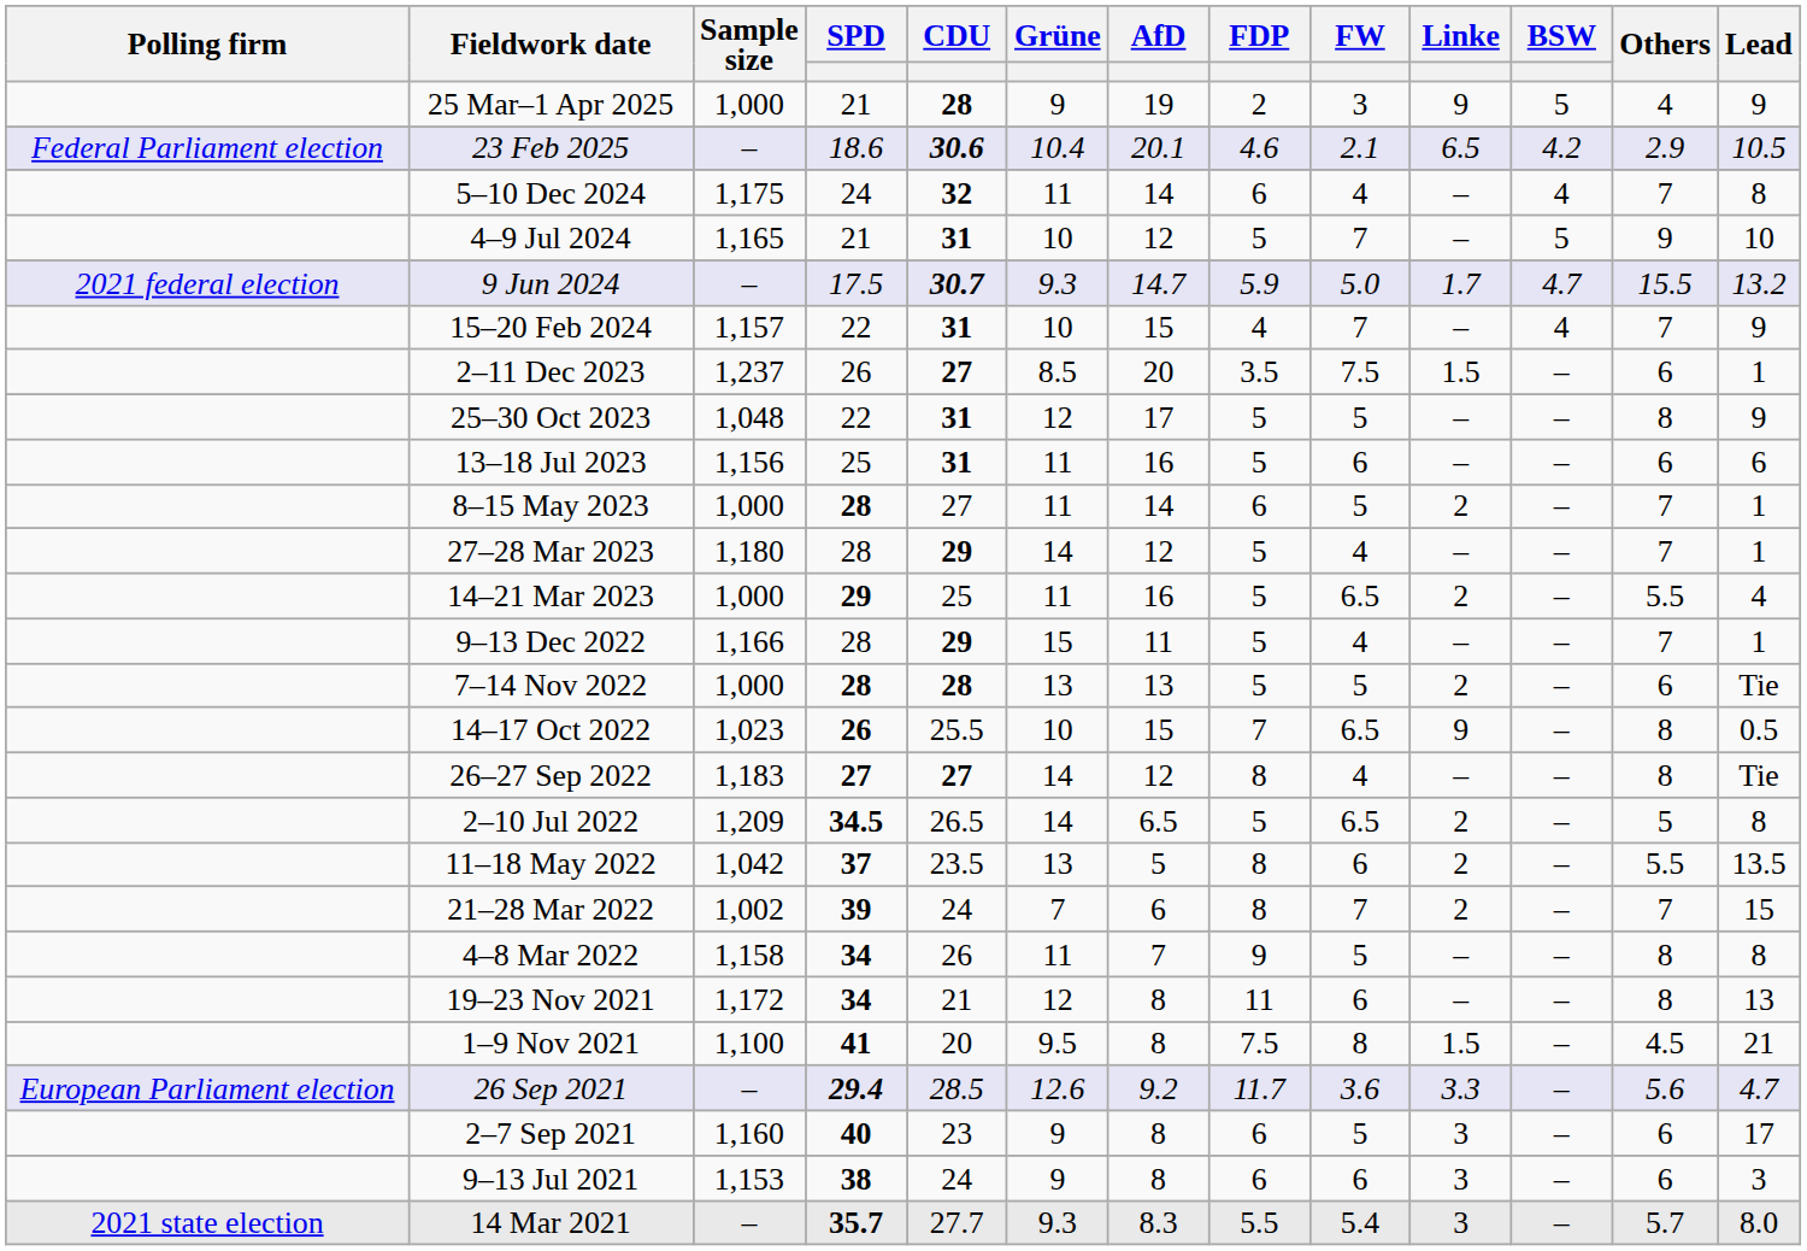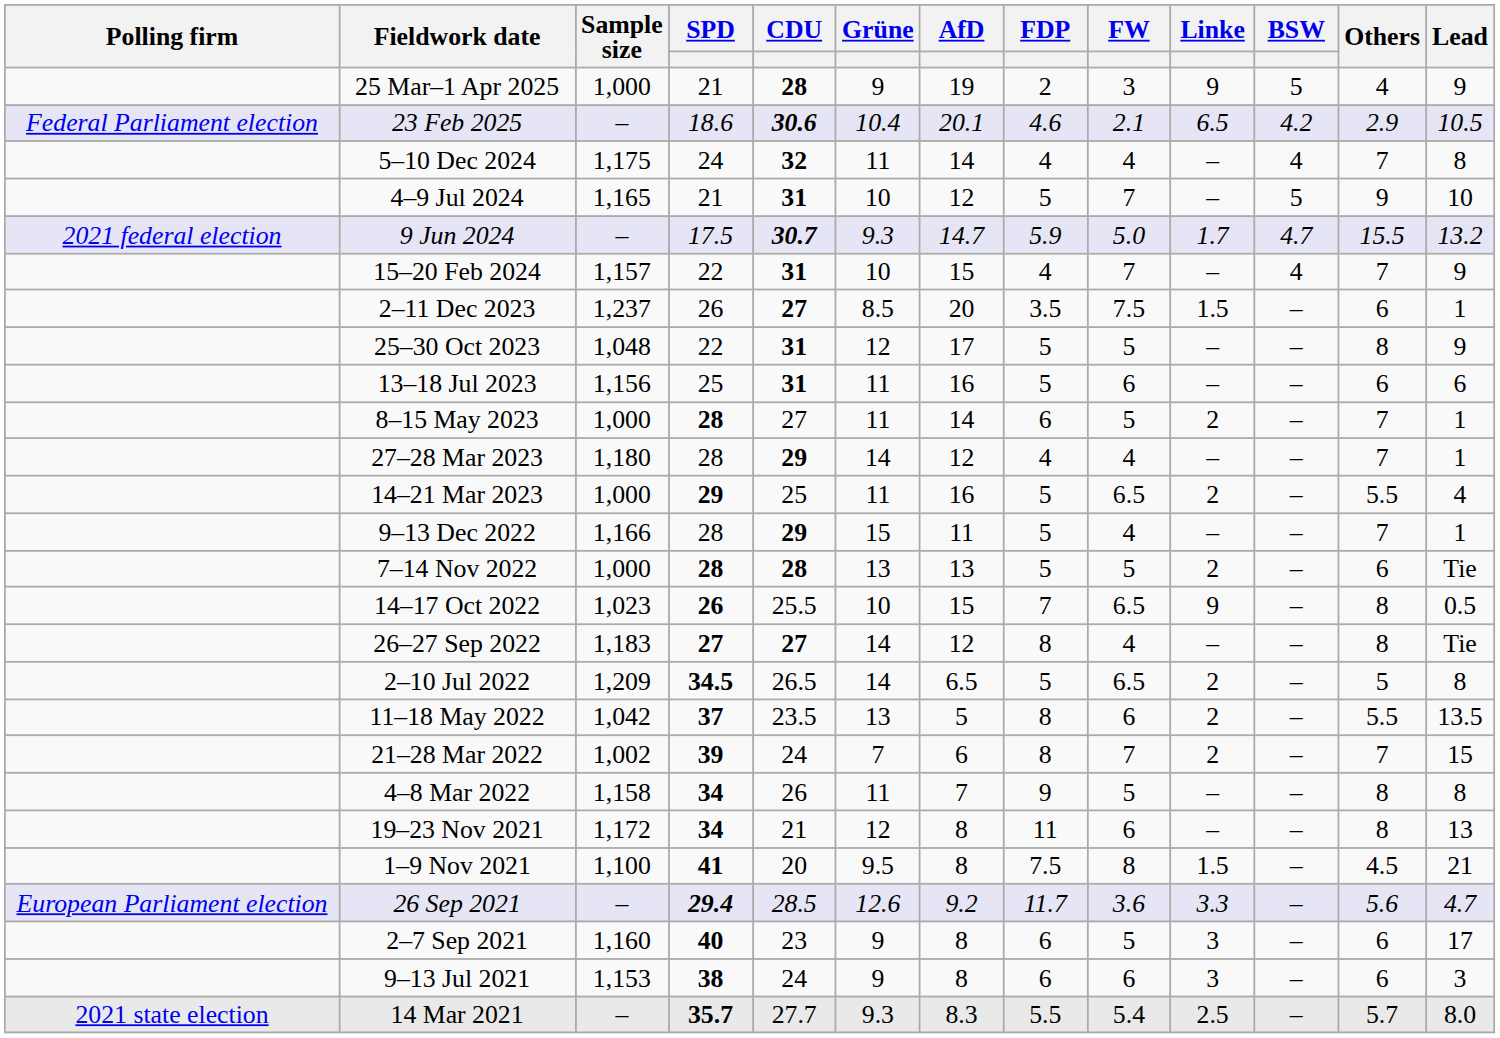5–10 Dec 2024 | FDP: 6 -> 4
27–28 Mar 2023 | FDP: 5 -> 4
14 Mar 2021 | Linke: 3 -> 2.5
